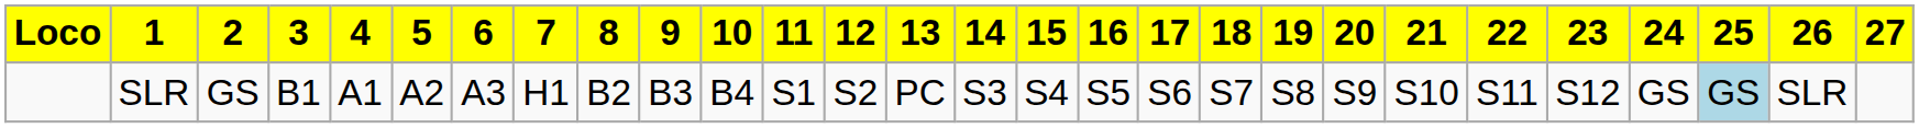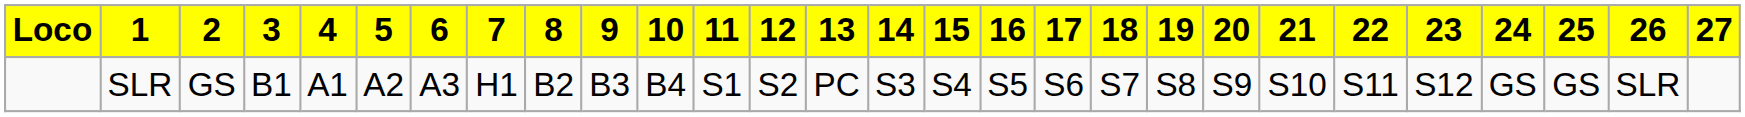row 2 | 25: lightblue background -> no background
